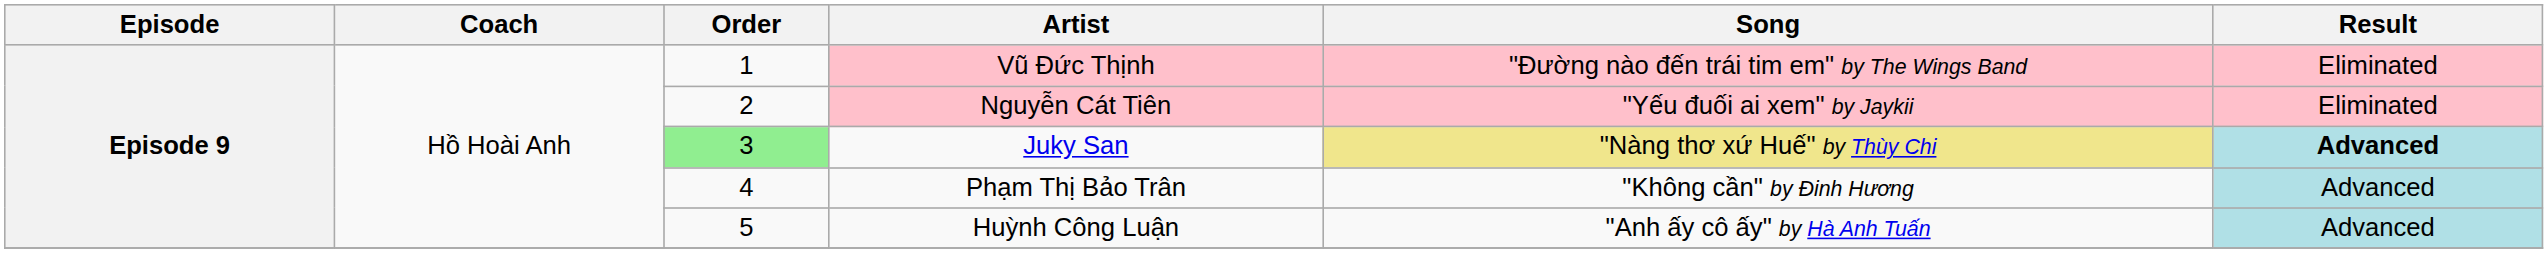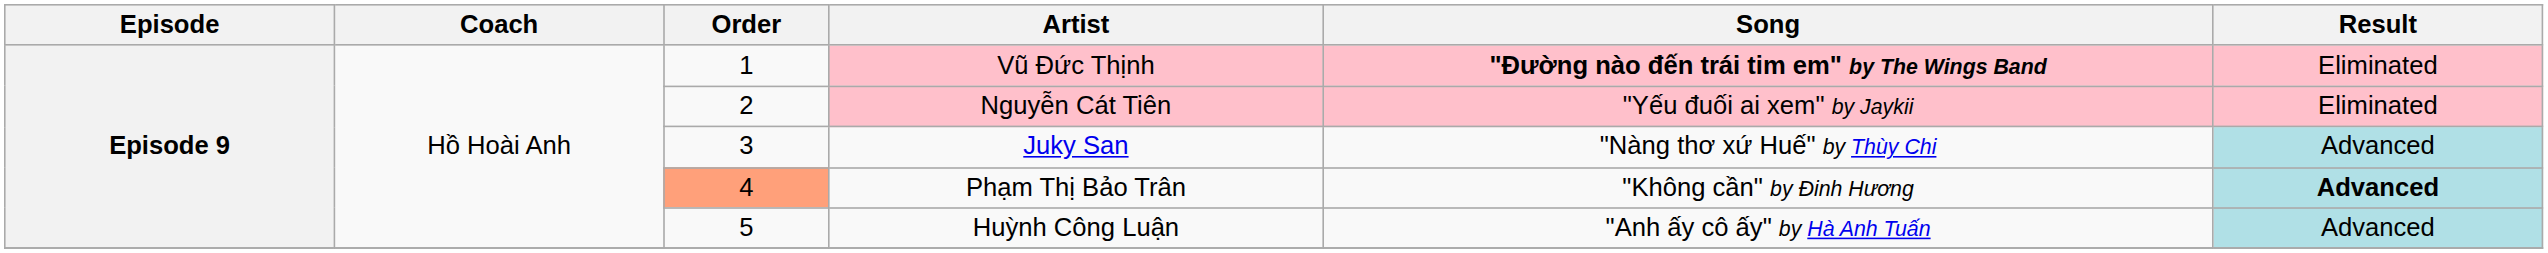Vũ Đức Thịnh | Song: normal -> bold
Juky San | Order: lightgreen background -> no background
Juky San | Song: khaki background -> no background
Juky San | Result: bold -> normal
Phạm Thị Bảo Trân | Order: no background -> lightsalmon background
Phạm Thị Bảo Trân | Result: normal -> bold
